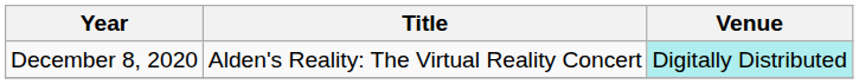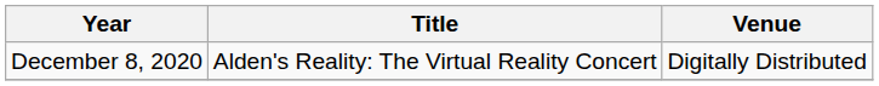December 8, 2020 | Venue: paleturquoise background -> no background
